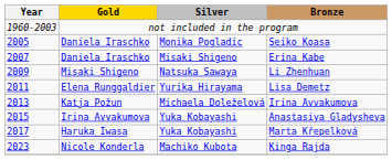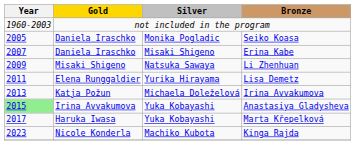Anastasiya Gladysheva | Year: no background -> lightgreen background
